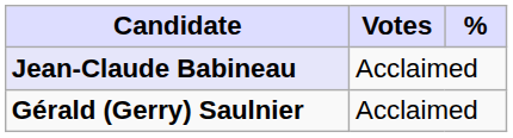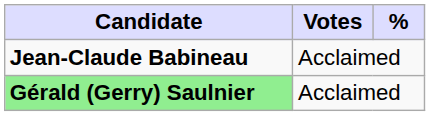Jean-Claude Babineau | Candidate: lavender background -> no background
Gérald (Gerry) Saulnier | Candidate: no background -> lightgreen background
